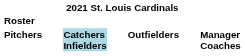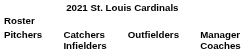Pitchers | column 2: lightblue background -> no background
